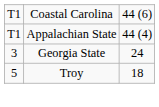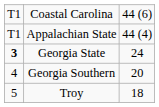Georgia State | column 1: normal -> bold
+ row: 4 | Georgia Southern | 20
